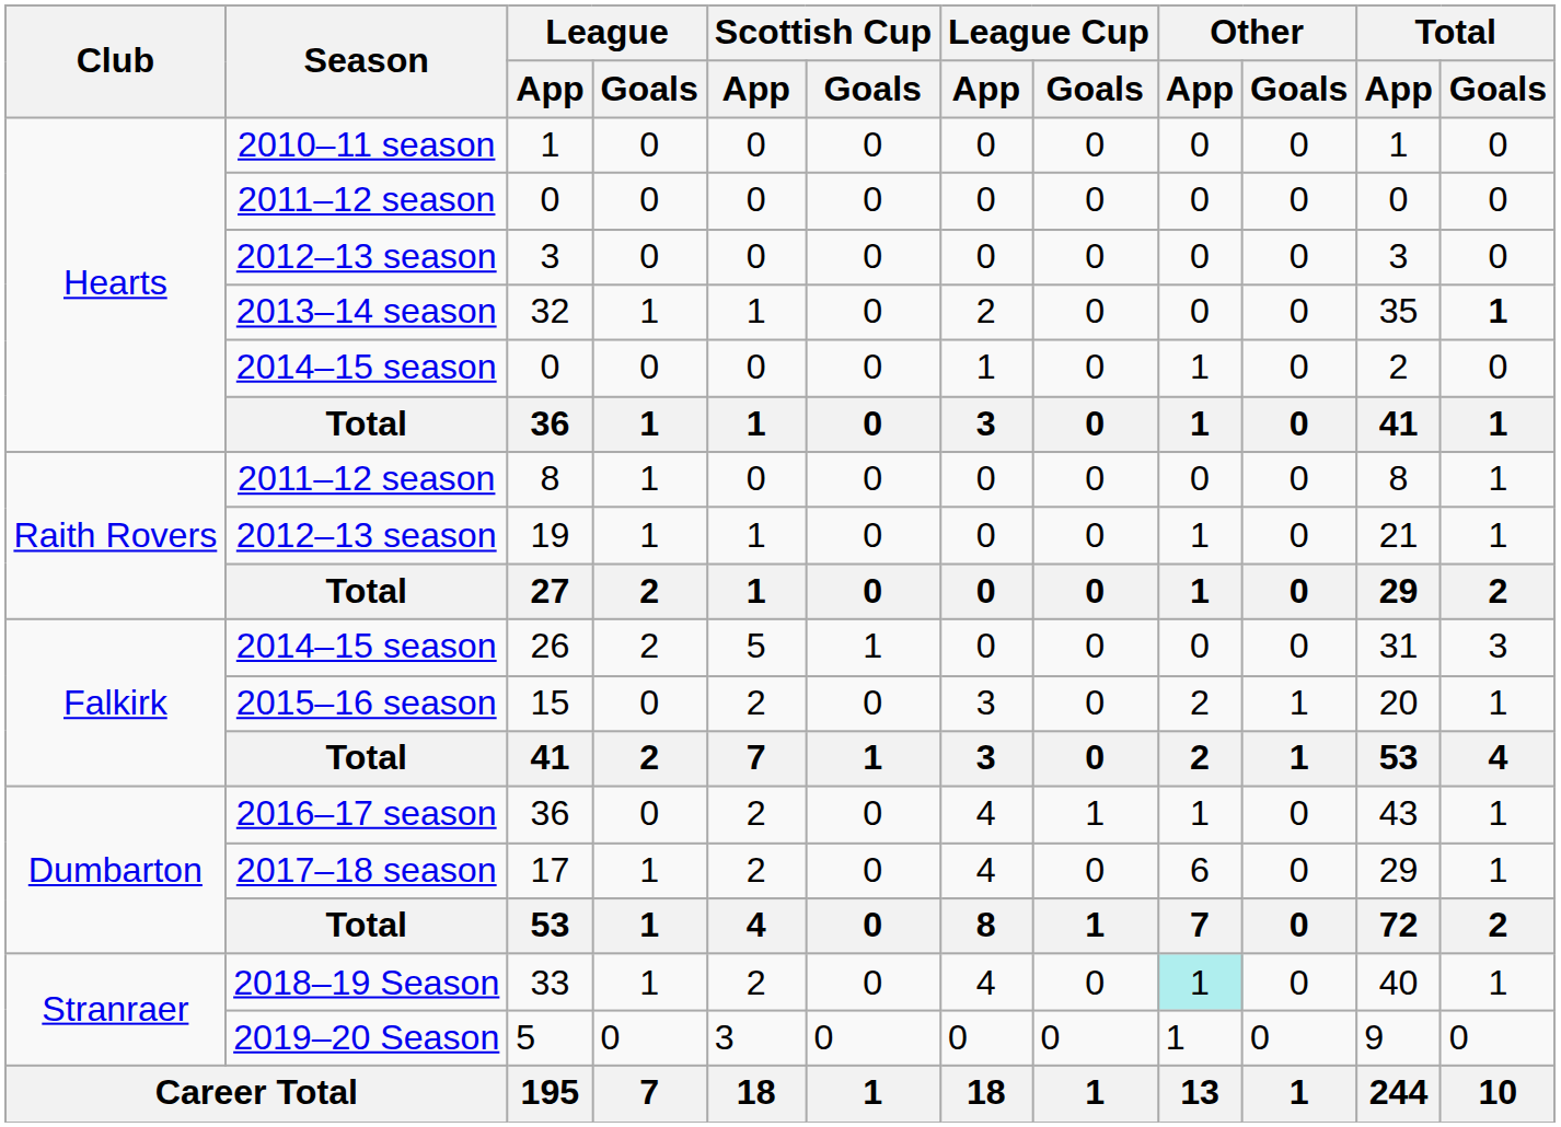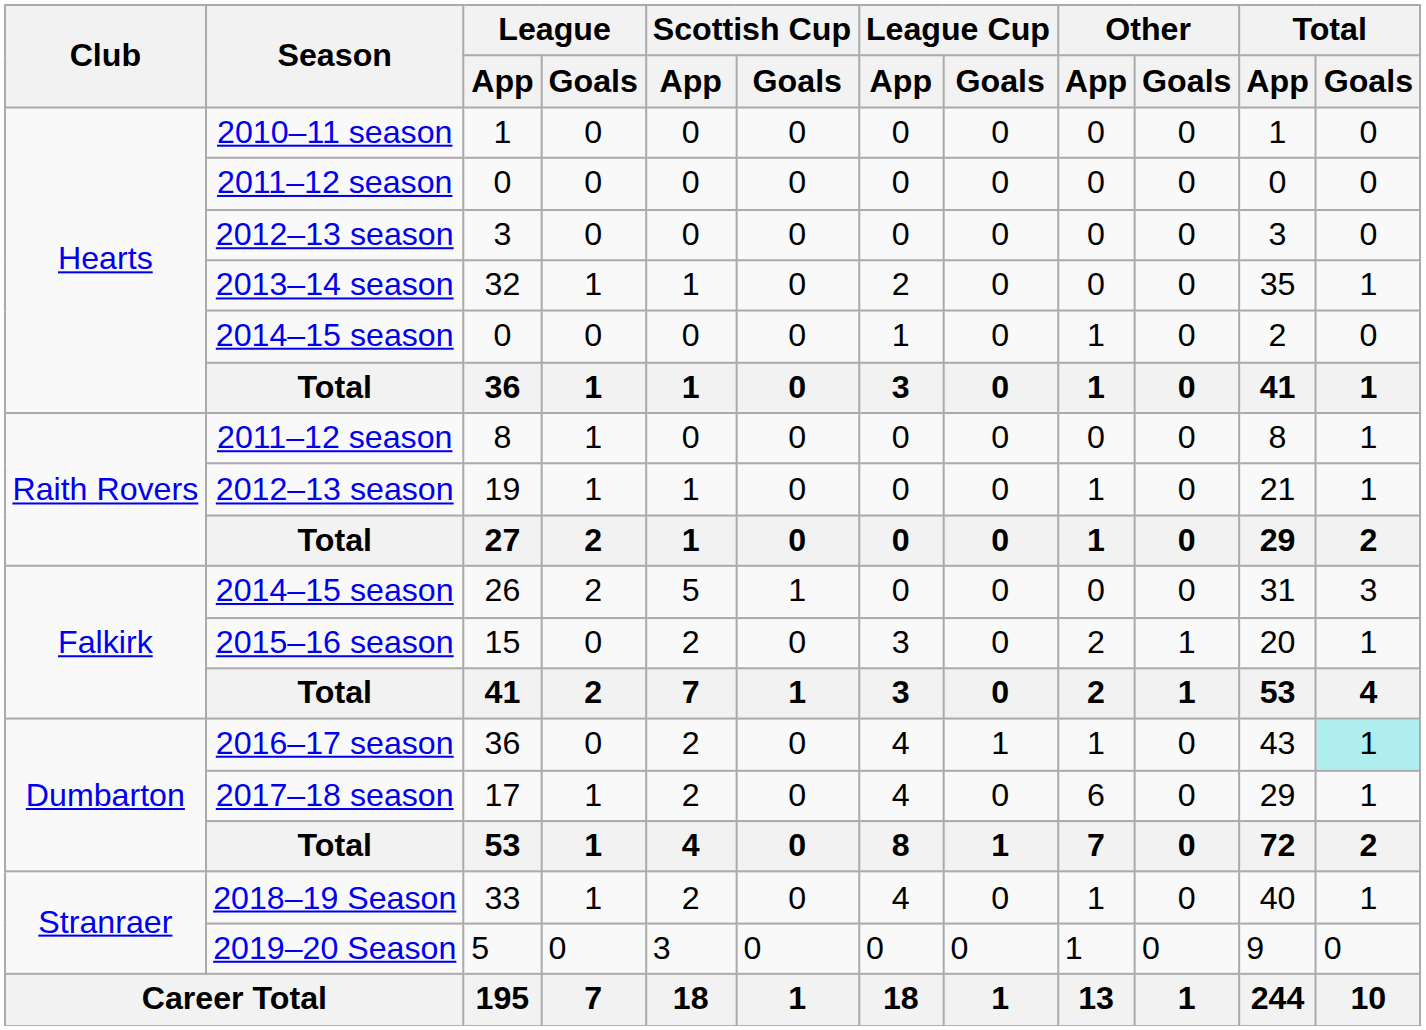32 | Total / Goals: bold -> normal
2016–17 season / 36 | Total / Goals: no background -> paleturquoise background
33 | Other / App: paleturquoise background -> no background
